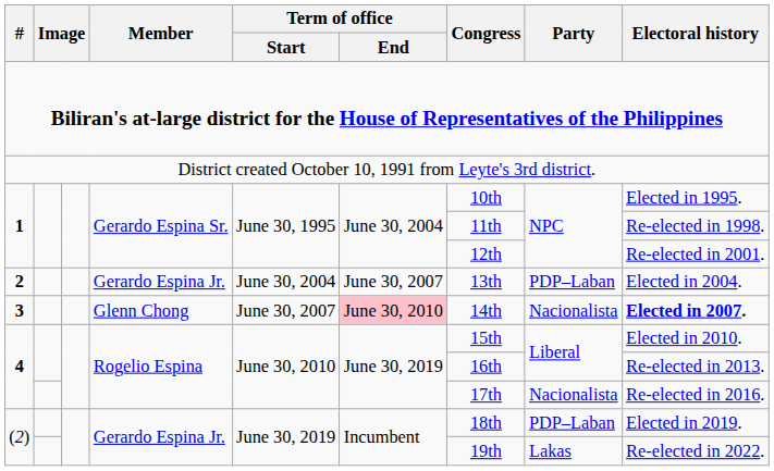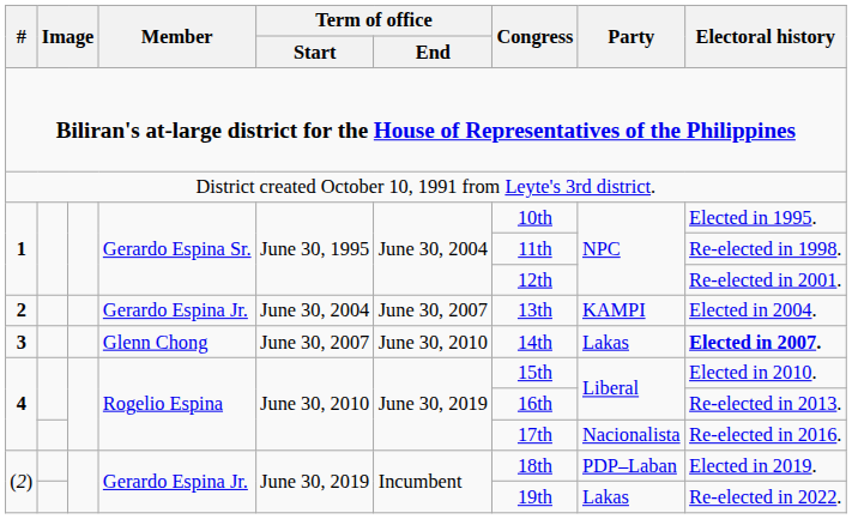2 | Party: PDP–Laban -> KAMPI
3 | Term of office / End: pink background -> no background
3 | Party: Nacionalista -> Lakas
